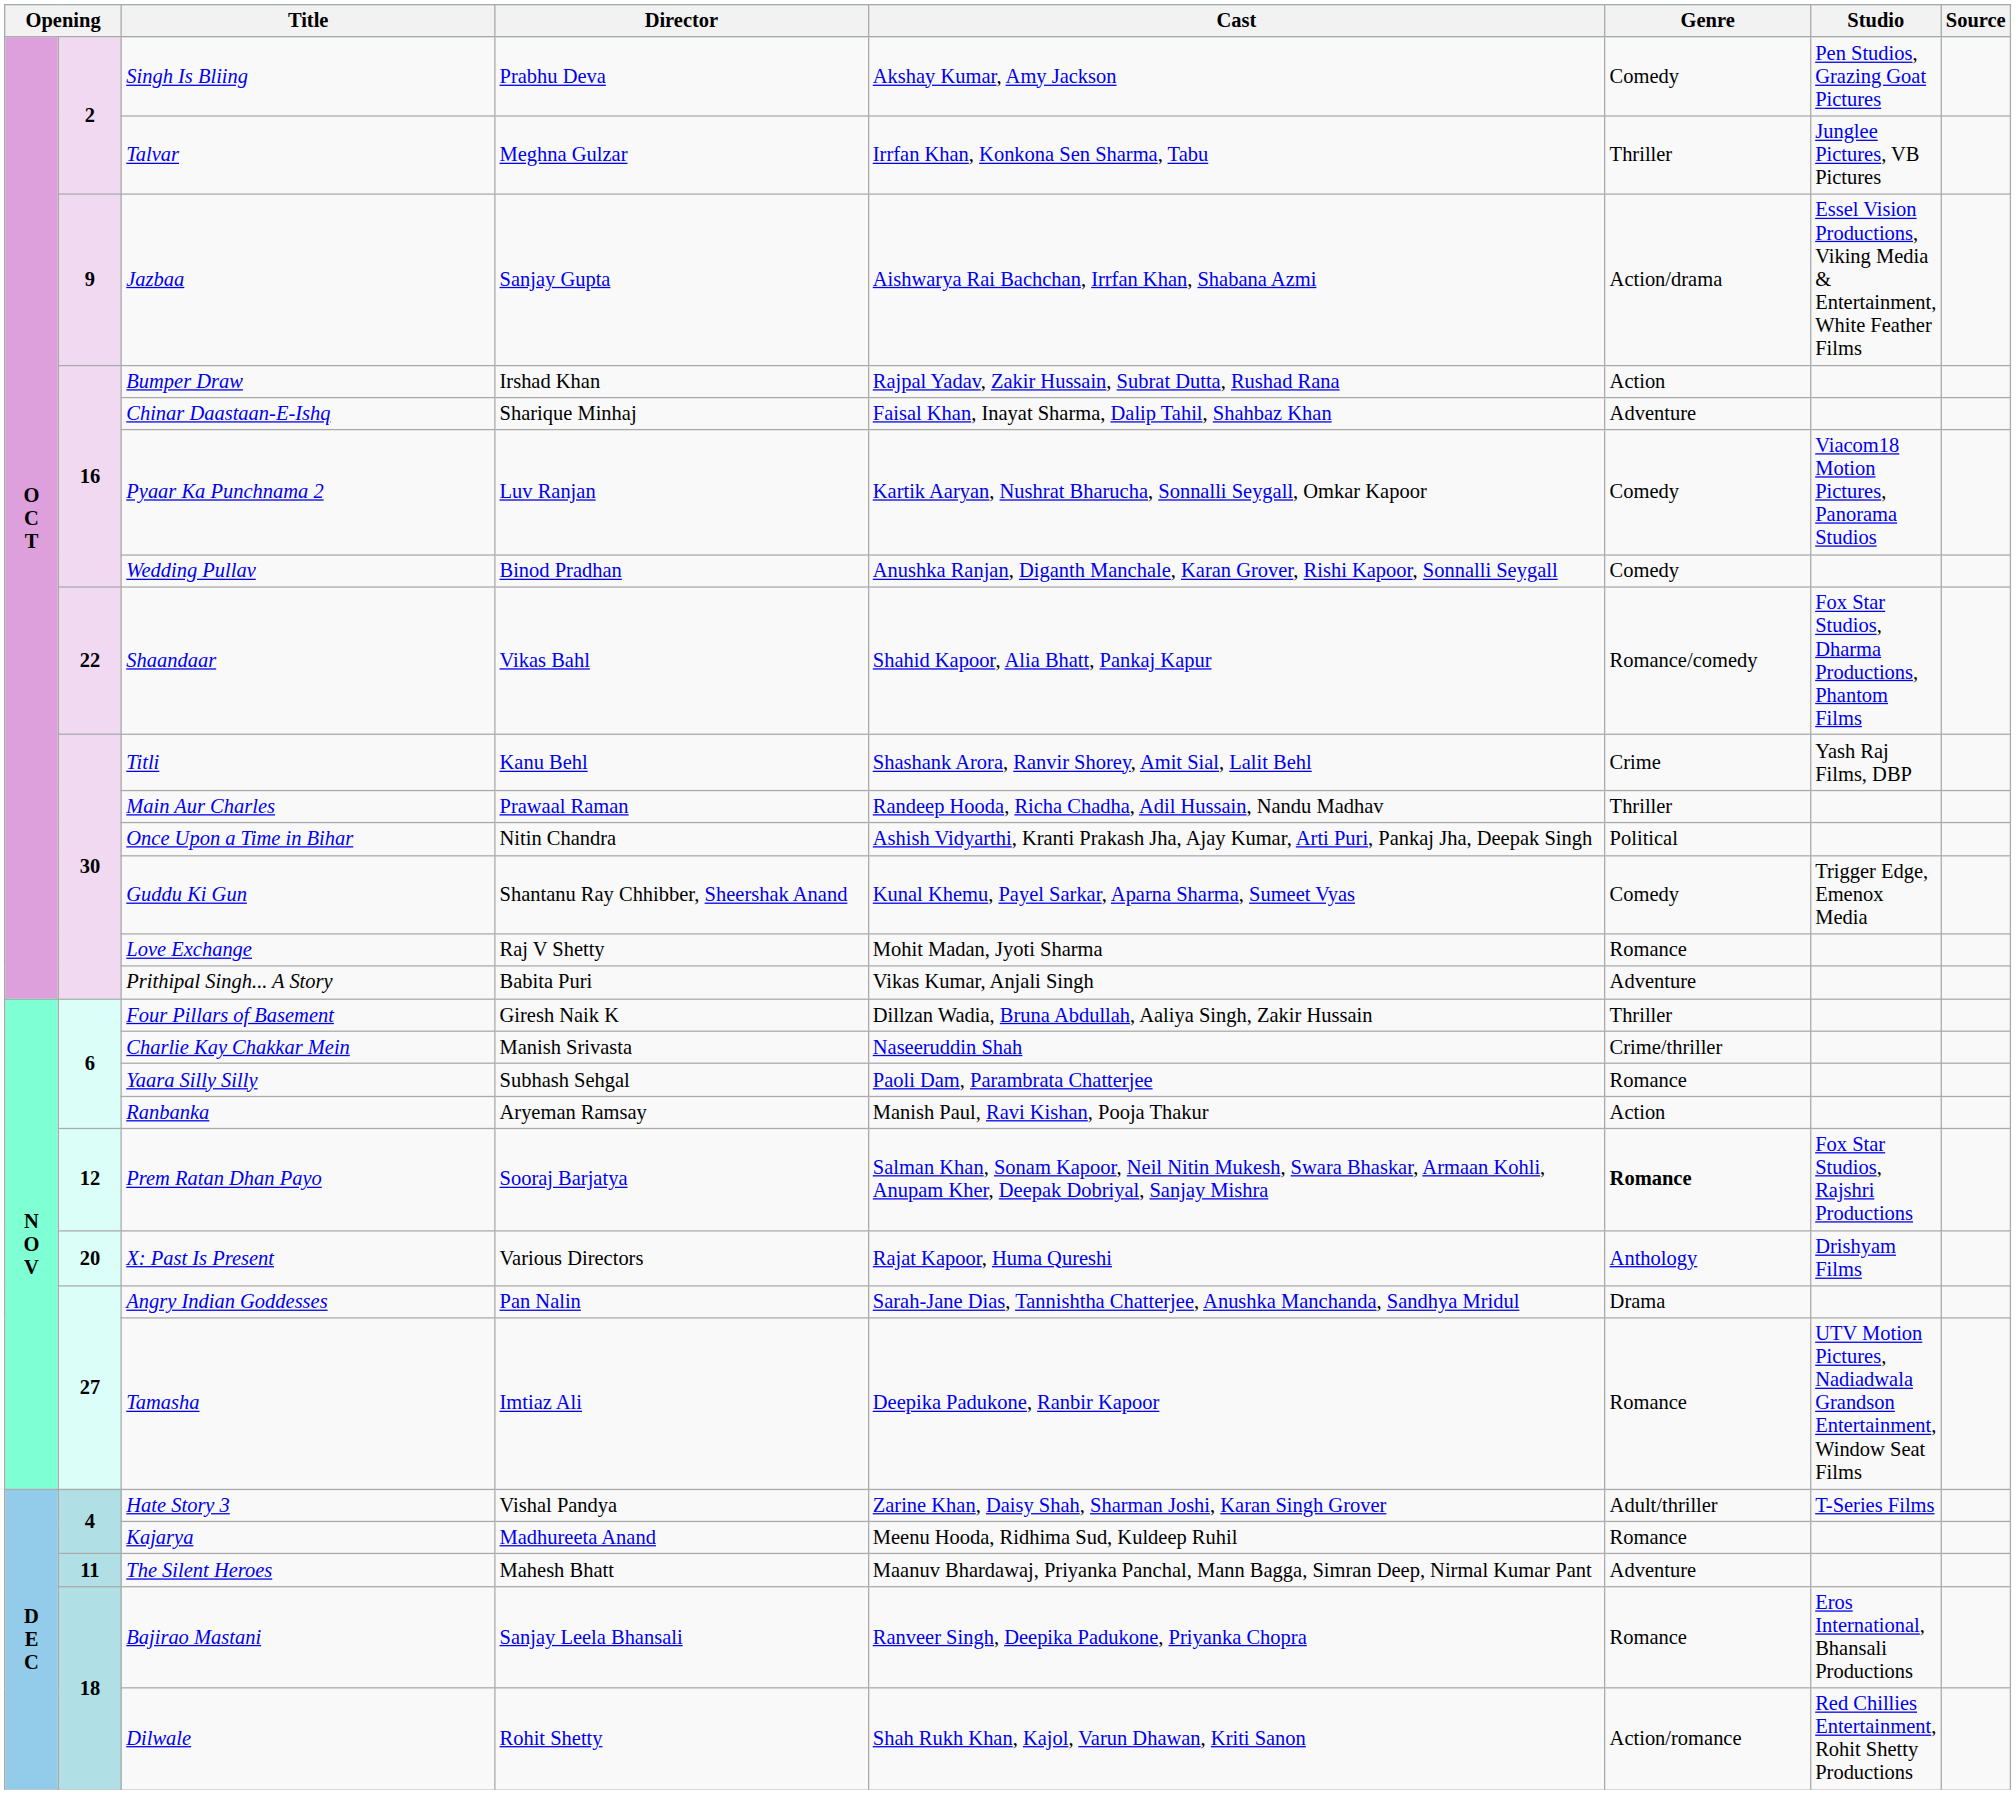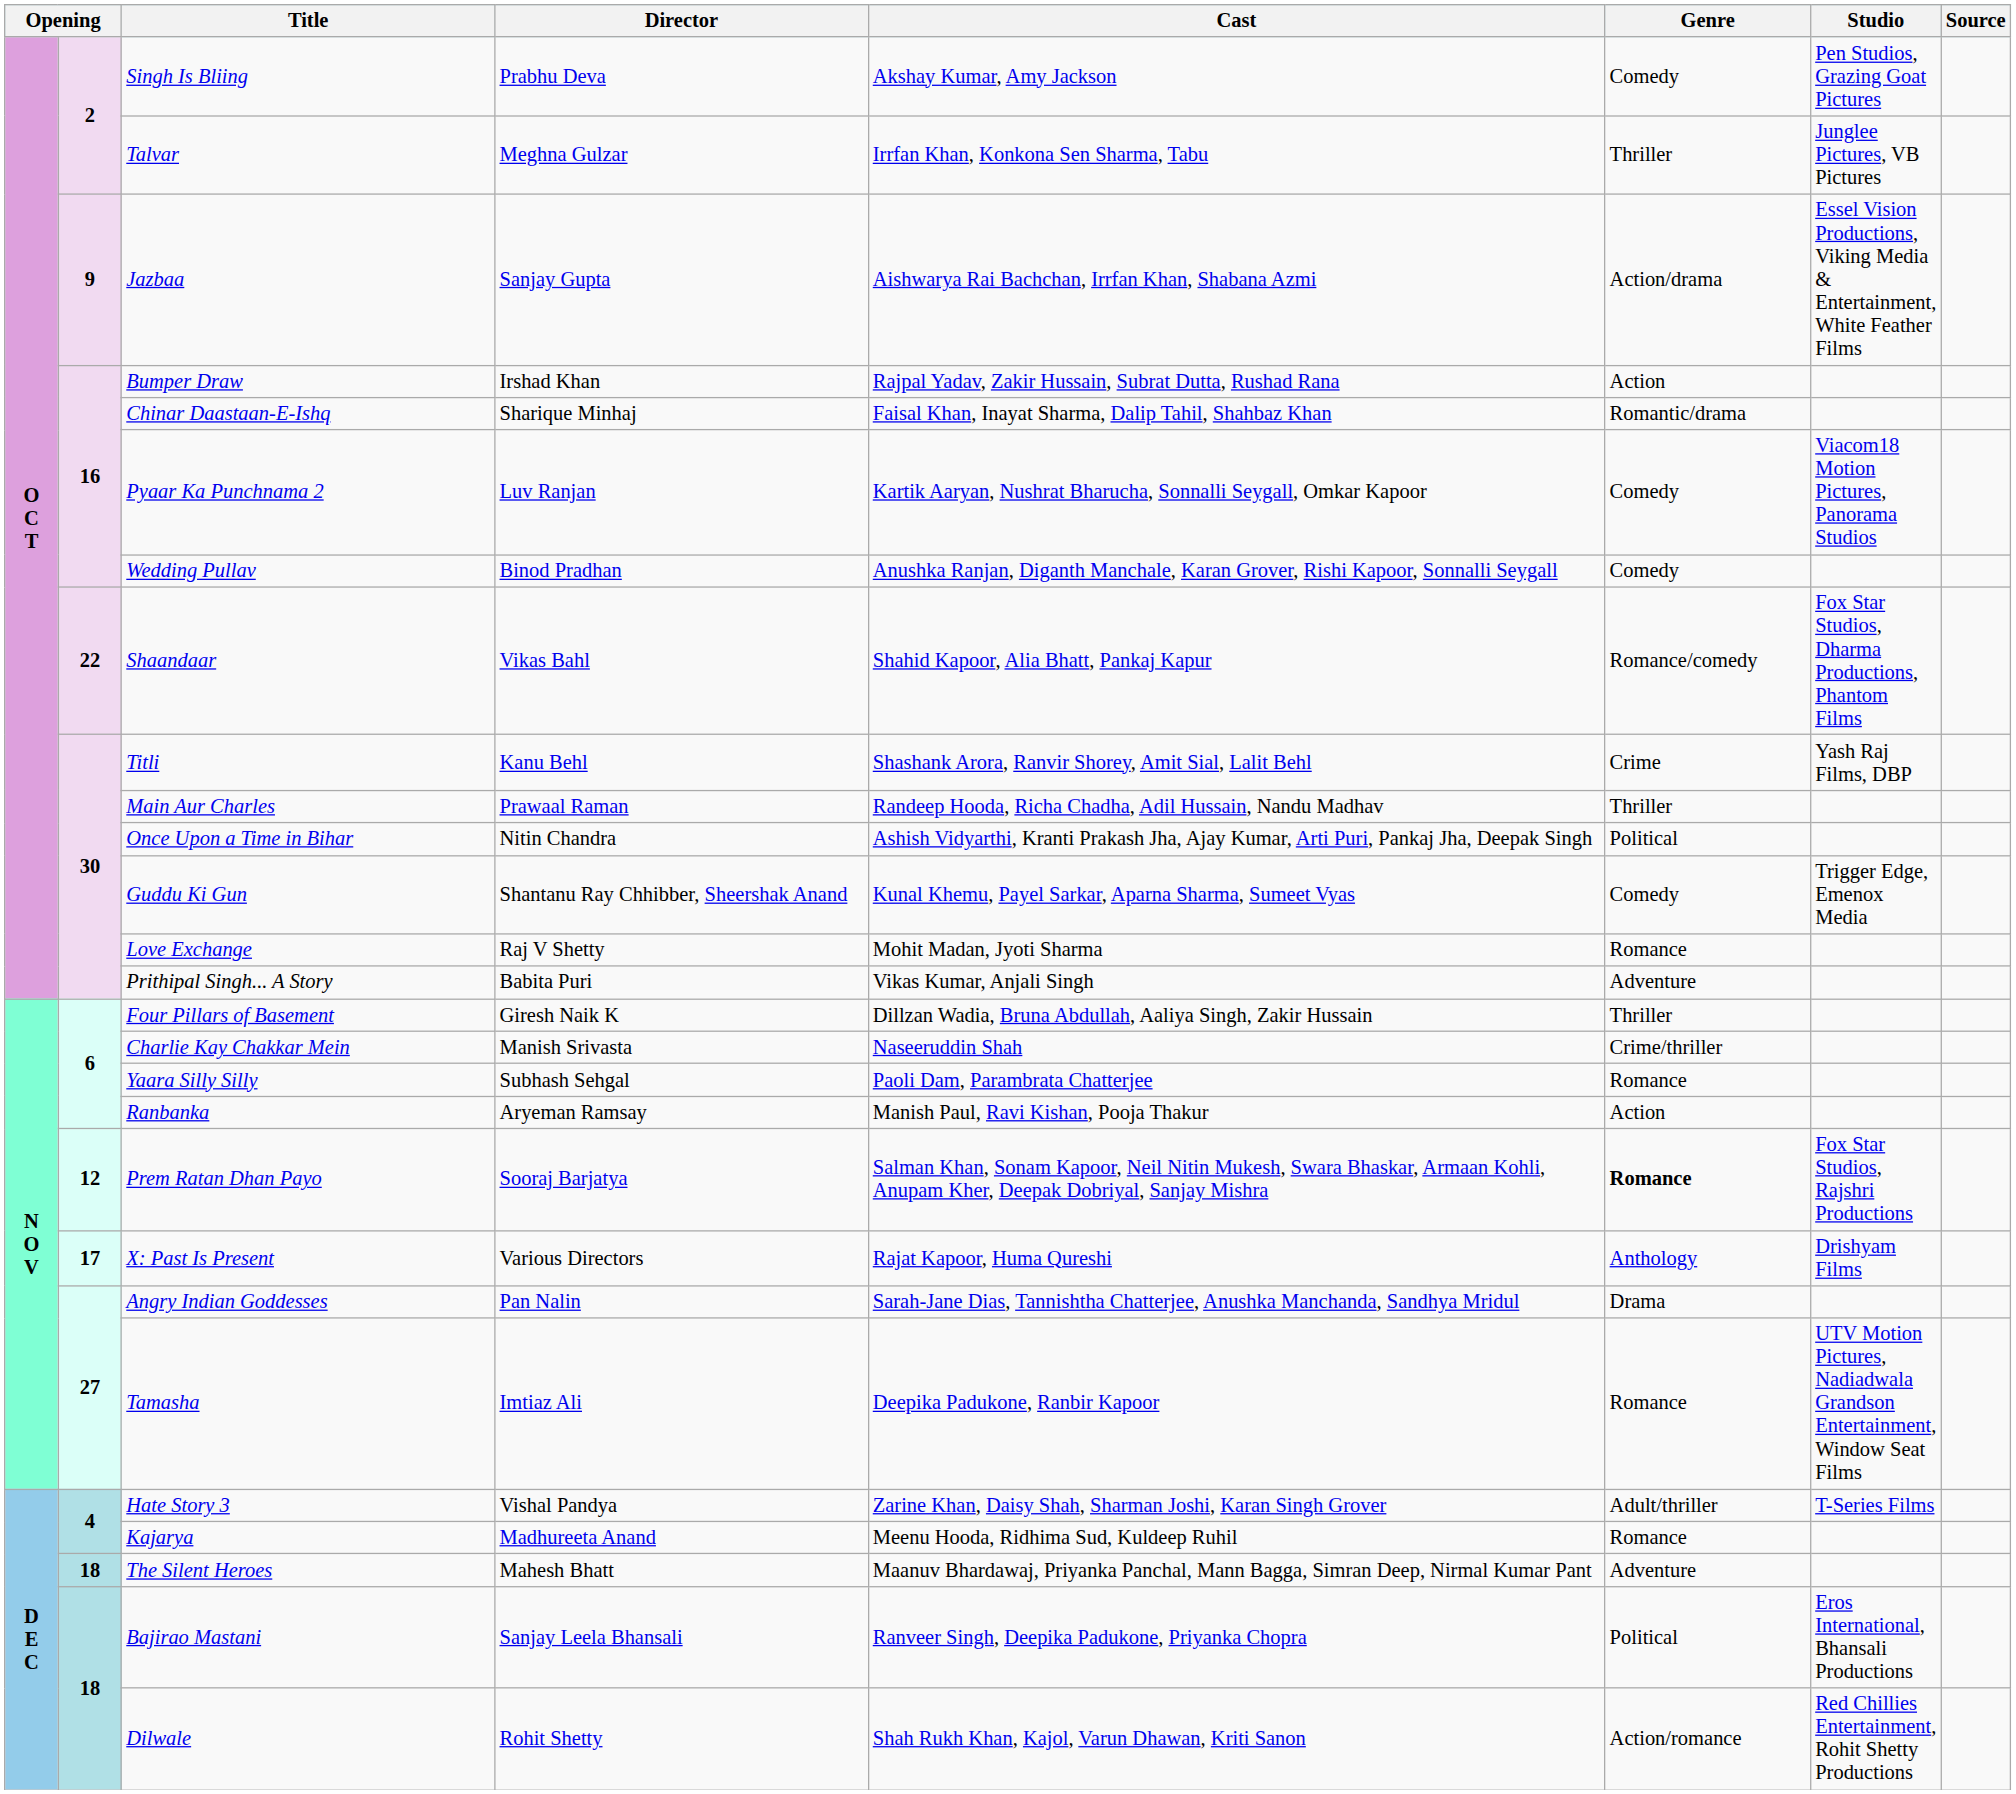Chinar Daastaan-E-Ishq | Genre: Adventure -> Romantic/drama
X: Past Is Present | column 2: 20 -> 17
The Silent Heroes | column 2: 11 -> 18
Bajirao Mastani | Genre: Romance -> Political
